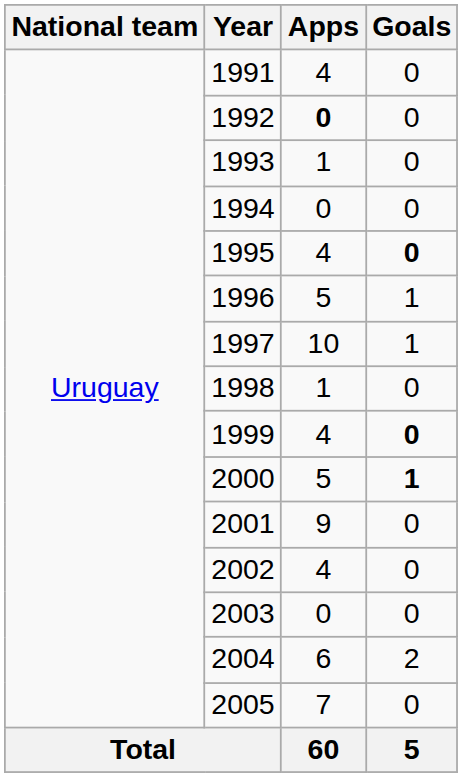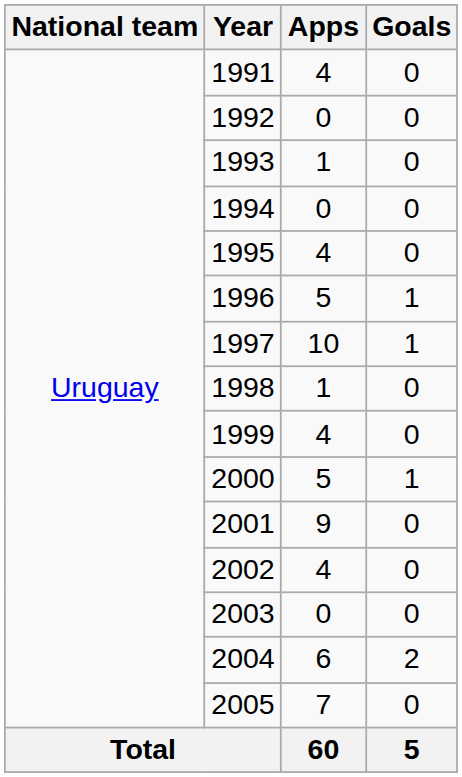1992 | Apps: bold -> normal
1995 | Goals: bold -> normal
1999 | Goals: bold -> normal
2000 | Goals: bold -> normal
